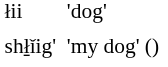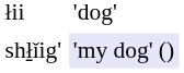shłǐig' | column 2: no background -> lavender background
